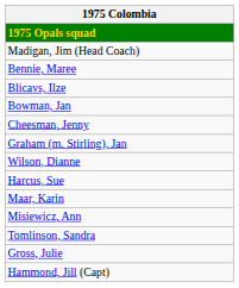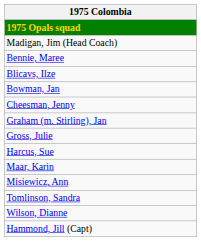row 9 | column 1: Wilson, Dianne -> Gross, Julie
row 14 | column 1: Gross, Julie -> Wilson, Dianne
